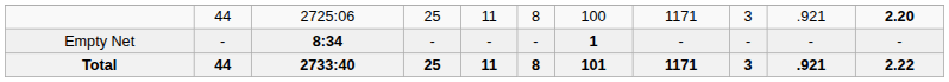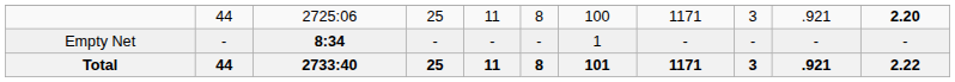Empty Net | column 7: bold -> normal
